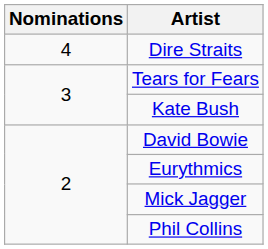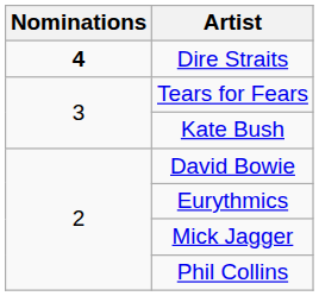Dire Straits | Nominations: normal -> bold
